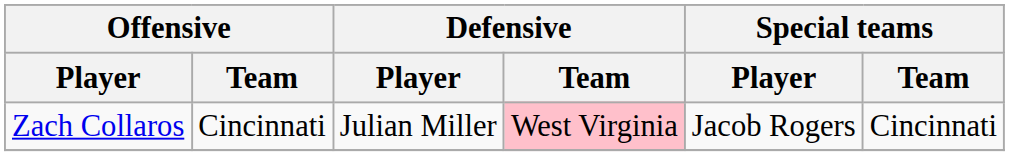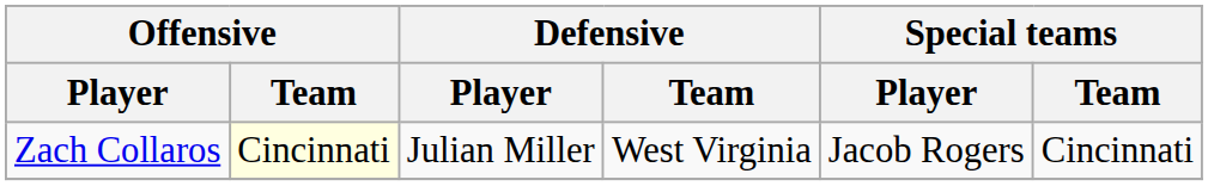Zach Collaros | Offensive / Team: no background -> lightyellow background
Zach Collaros | Defensive / Team: pink background -> no background
